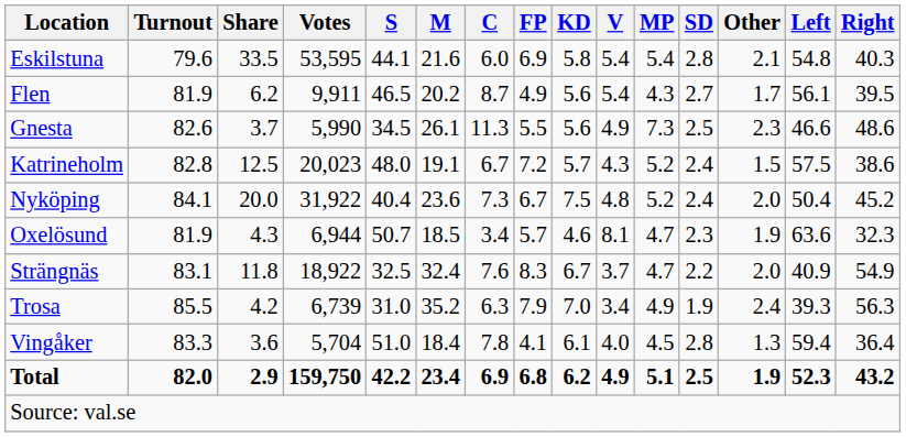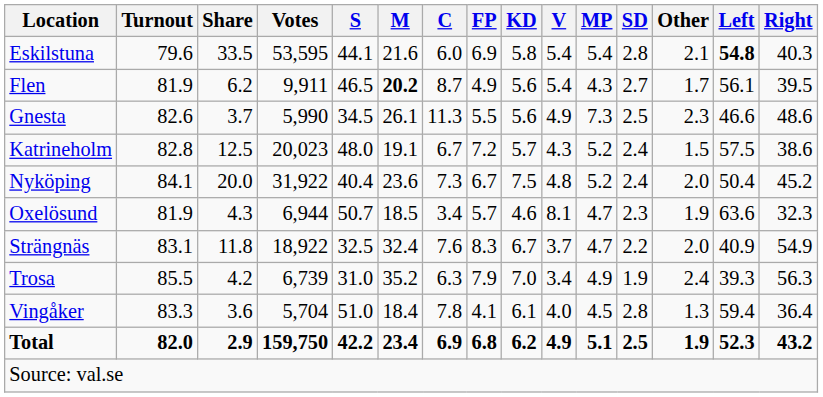Eskilstuna | Left: normal -> bold
Flen | M: normal -> bold
